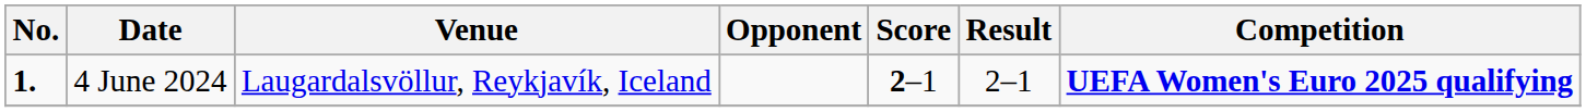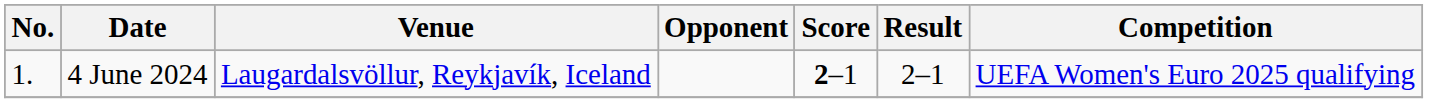4 June 2024 | No.: bold -> normal
4 June 2024 | Competition: bold -> normal
